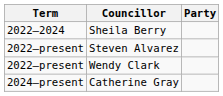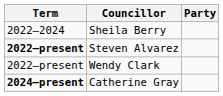Steven Alvarez | Term: normal -> bold
Catherine Gray | Term: normal -> bold
